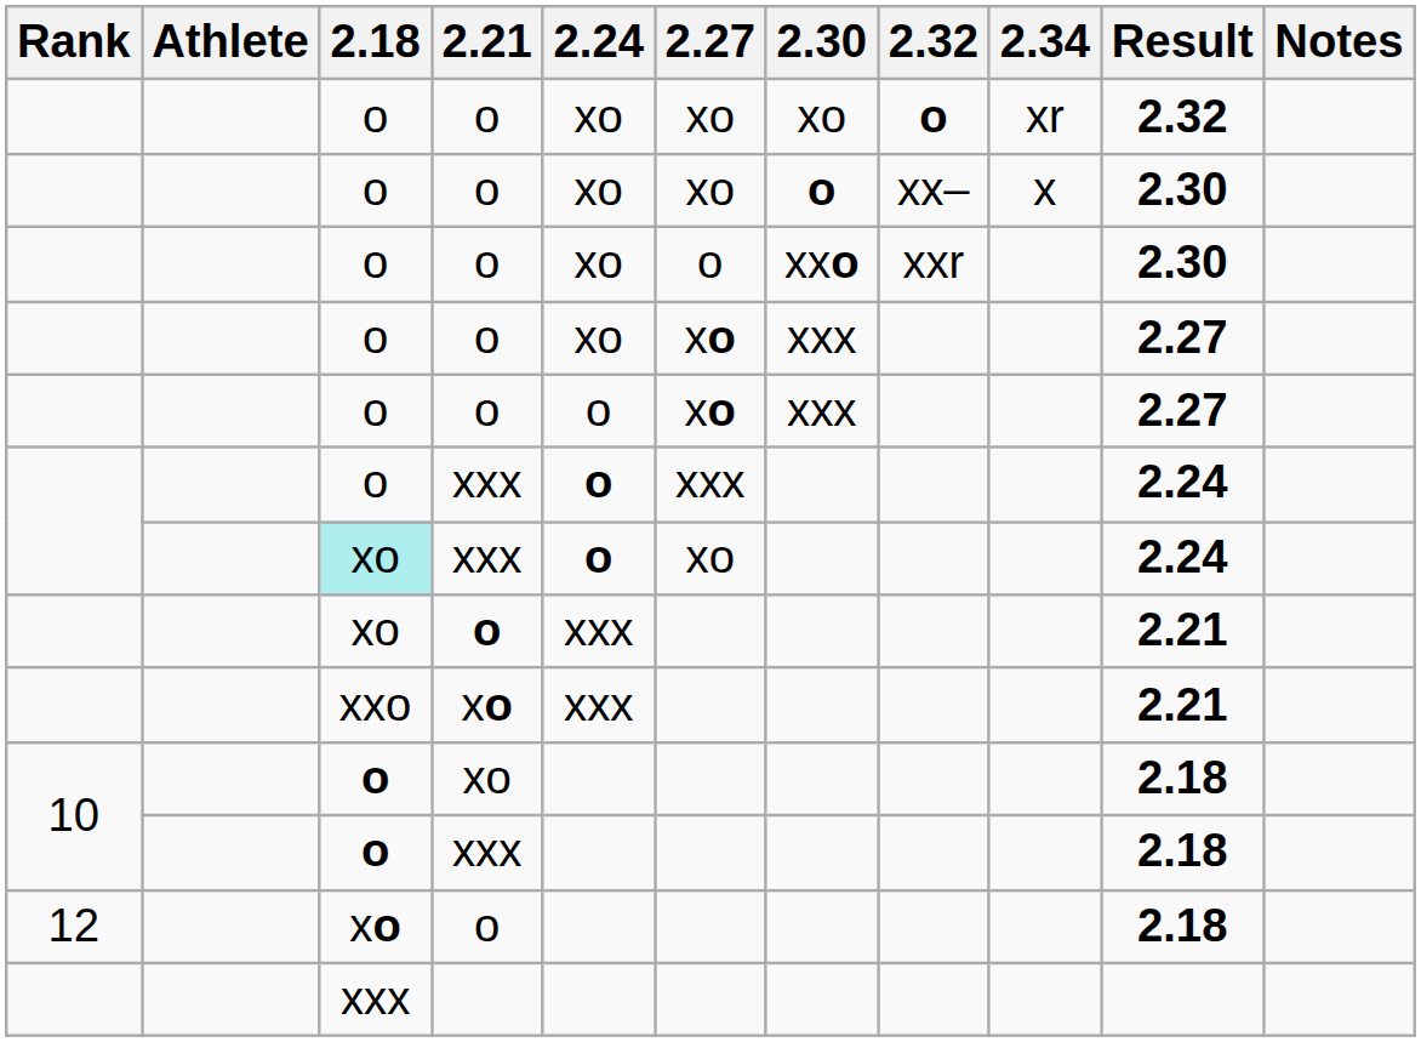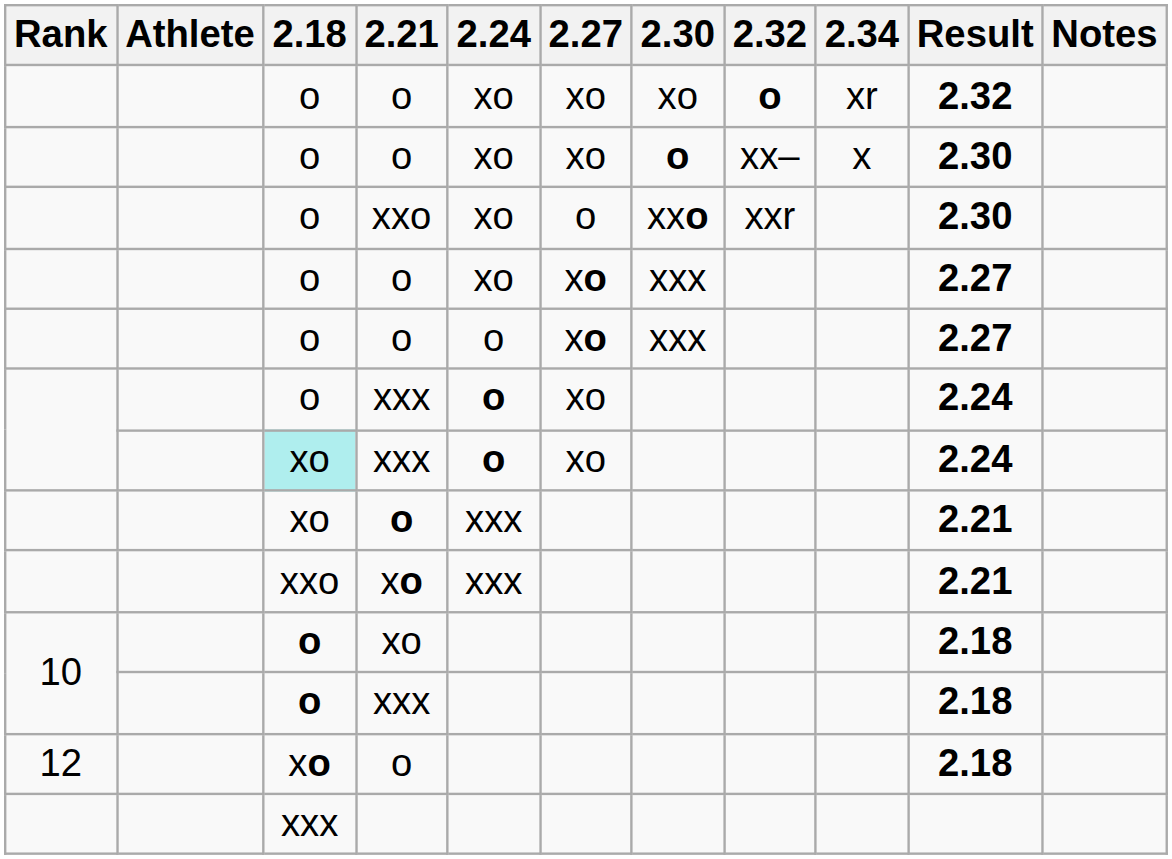row 4 | 2.21: o -> xxo
row 7 | 2.27: xxx -> xo
